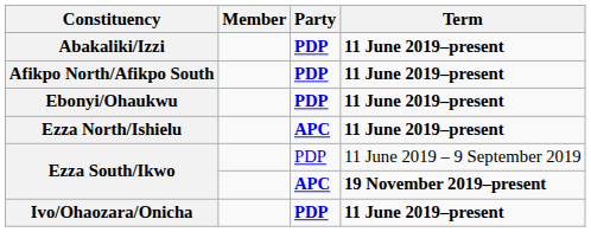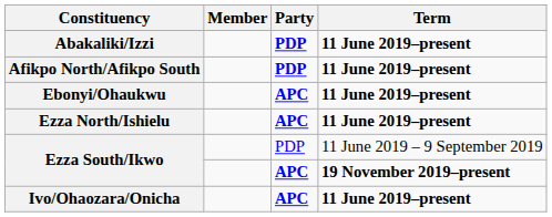Ebonyi/Ohaukwu | Party: PDP -> APC
Ivo/Ohaozara/Onicha | Party: PDP -> APC
